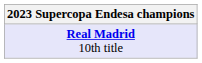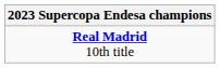row 2 | column 1: lavender background -> no background
